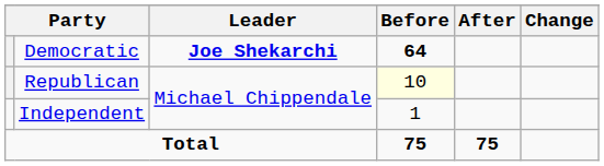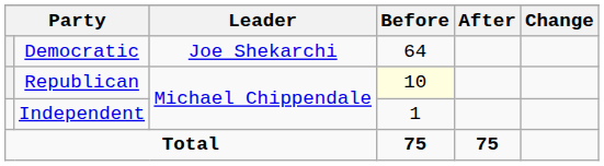Democratic | Leader: bold -> normal
Democratic | Before: bold -> normal
